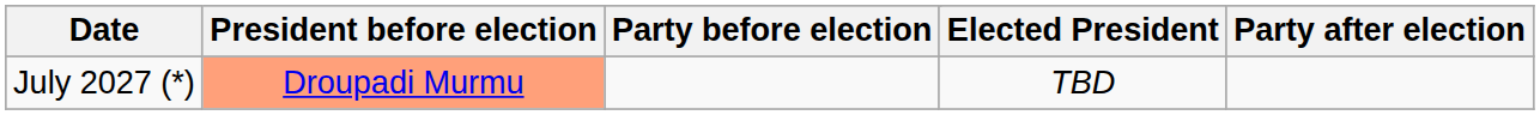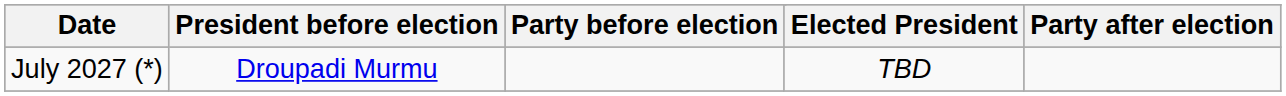July 2027 (*) | President before election: lightsalmon background -> no background
